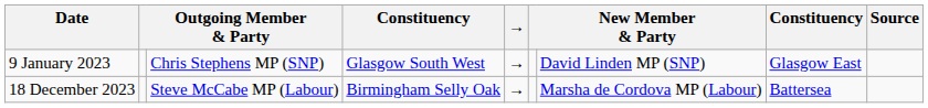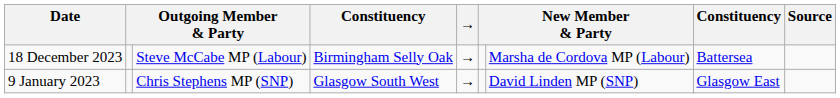rows swapped: 9 January 2023 <-> 18 December 2023
